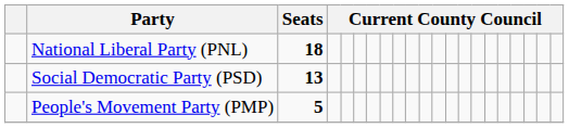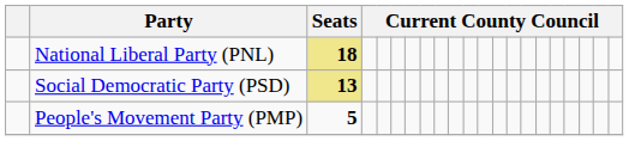National Liberal Party (PNL) | Seats: no background -> khaki background
Social Democratic Party (PSD) | Seats: no background -> khaki background
